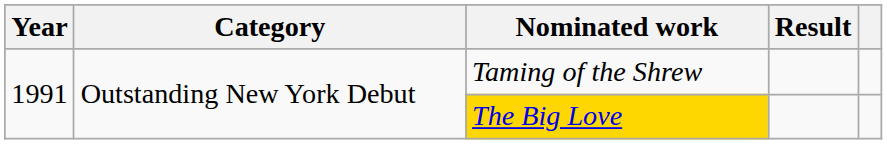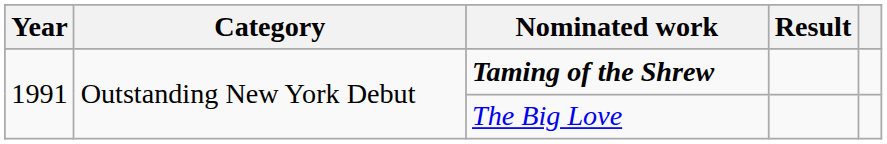Taming of the Shrew | Nominated work: normal -> bold
The Big Love | Nominated work: gold background -> no background
